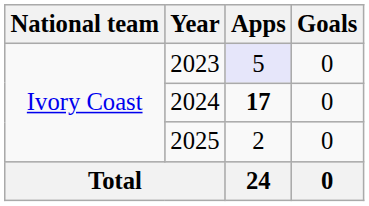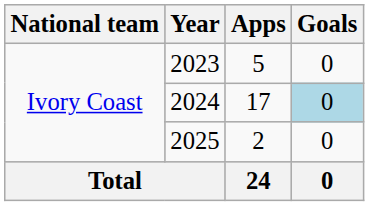2023 | Apps: lavender background -> no background
2024 | Apps: bold -> normal
2024 | Goals: no background -> lightblue background
